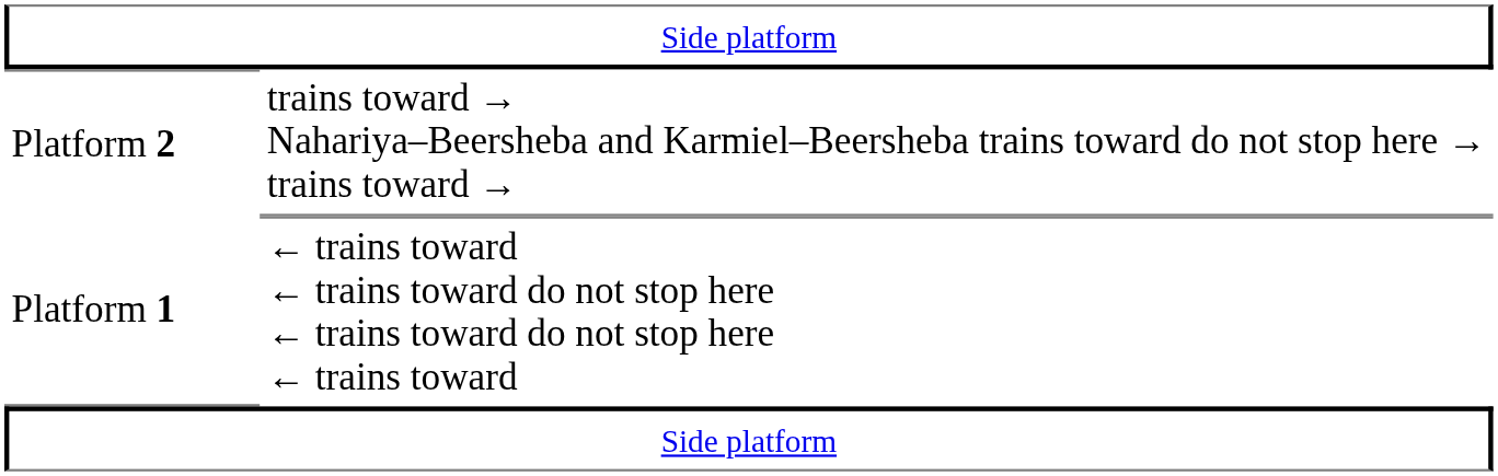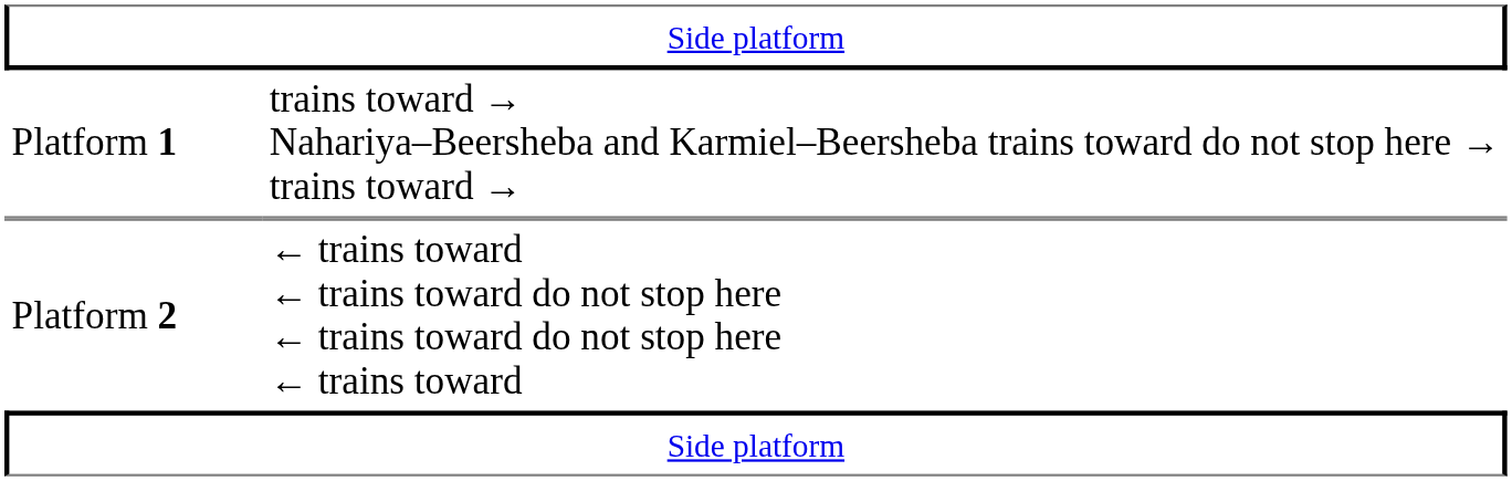row 2 | column 1: Platform 2 -> Platform 1
row 3 | column 1: Platform 1 -> Platform 2
